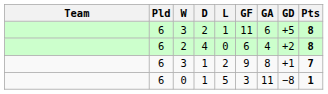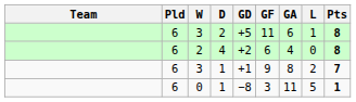columns swapped: L <-> GD
